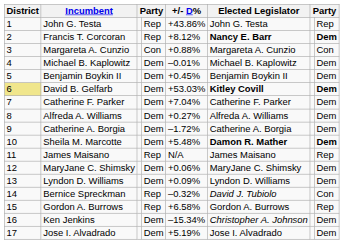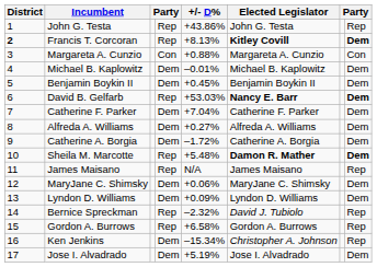Francis T. Corcoran | District: normal -> bold
Francis T. Corcoran | +/- D%: +8.12% -> +8.13%
Francis T. Corcoran | Elected Legislator: Nancy E. Barr -> Kitley Covill
David B. Gelfarb | District: khaki background -> no background
David B. Gelfarb | column 4: Dem -> Rep
David B. Gelfarb | Elected Legislator: Kitley Covill -> Nancy E. Barr
Sheila M. Marcotte | column 4: Dem -> Rep
Bernice Spreckman | +/- D%: –0.32% -> –2.32%
Bernice Spreckman | column 8: Con -> Rep
Ken Jenkins | column 8: Dem -> Rep
